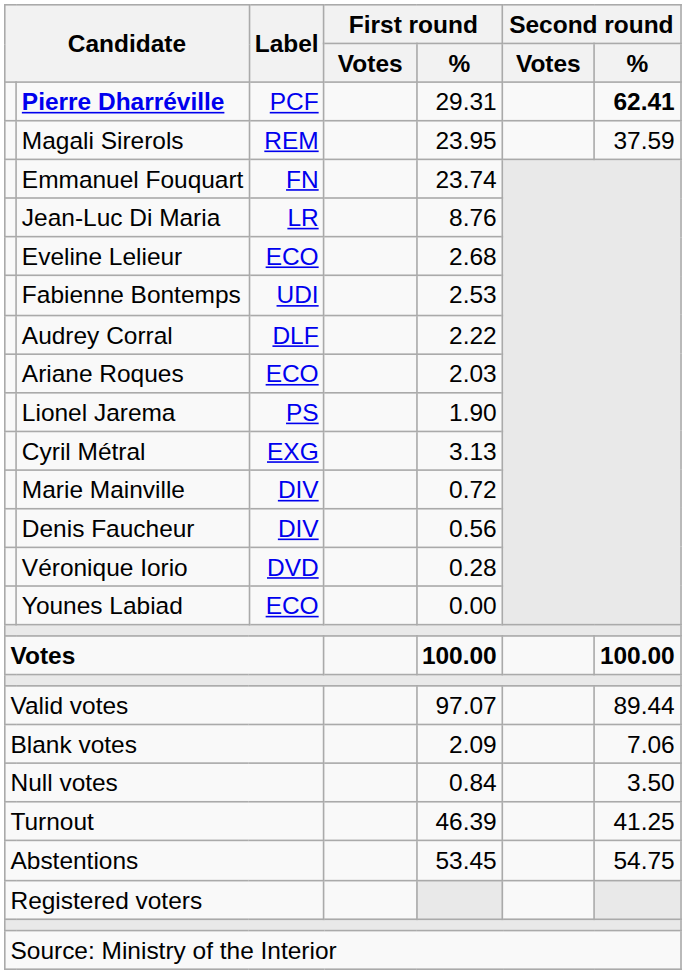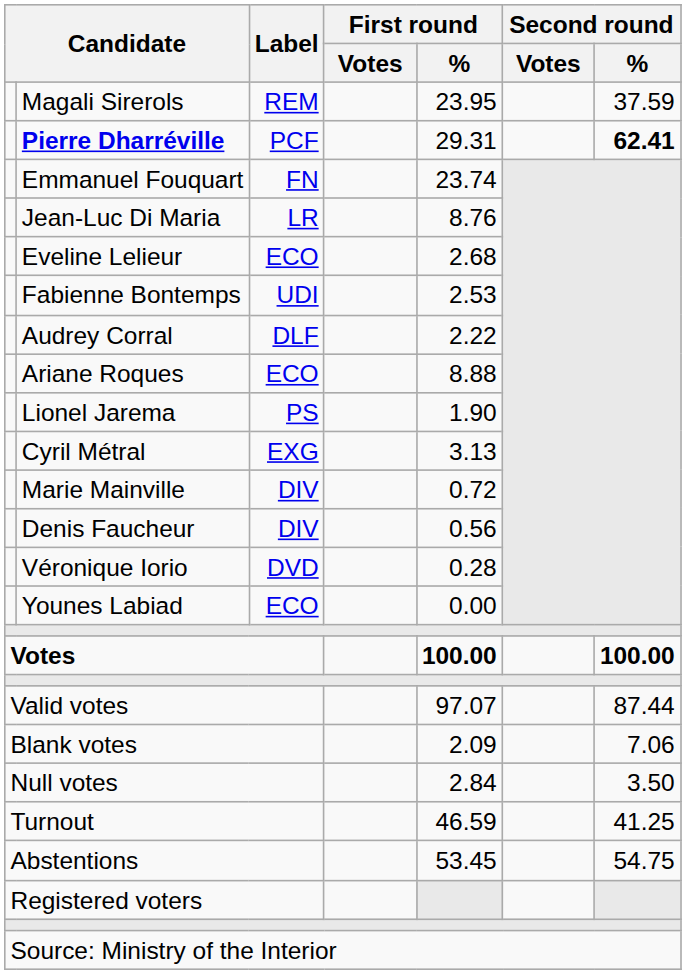rows swapped: Pierre Dharréville <-> Magali Sirerols
Ariane Roques | First round / %: 2.03 -> 8.88
Valid votes | Second round / %: 89.44 -> 87.44
Null votes | First round / %: 0.84 -> 2.84
Turnout | First round / %: 46.39 -> 46.59
